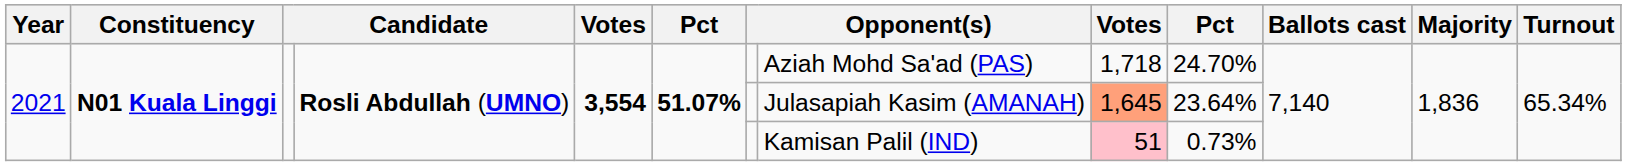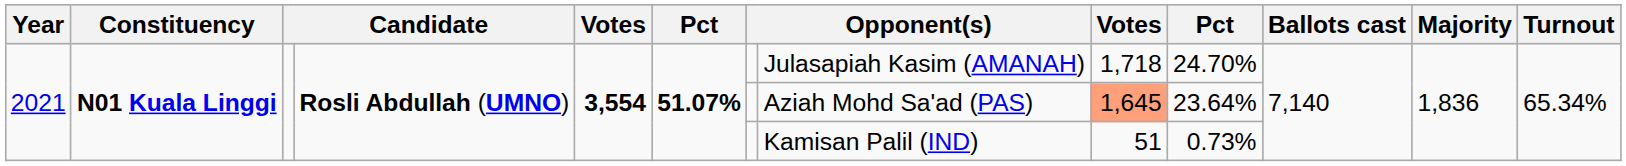row 2 | column 8: Aziah Mohd Sa'ad (PAS) -> Julasapiah Kasim (AMANAH)
row 3 | column 8: Julasapiah Kasim (AMANAH) -> Aziah Mohd Sa'ad (PAS)
row 4 | column 9: pink background -> no background
